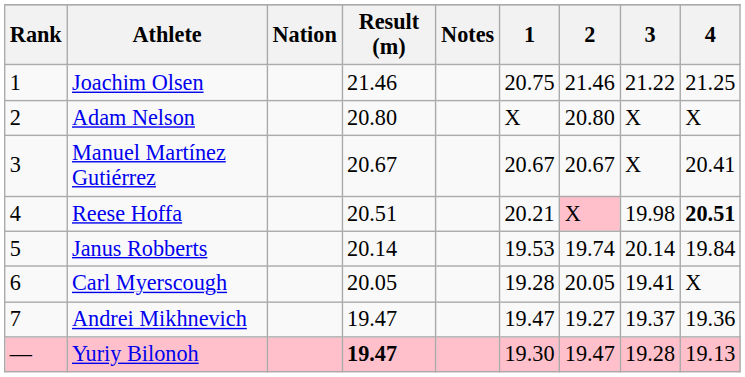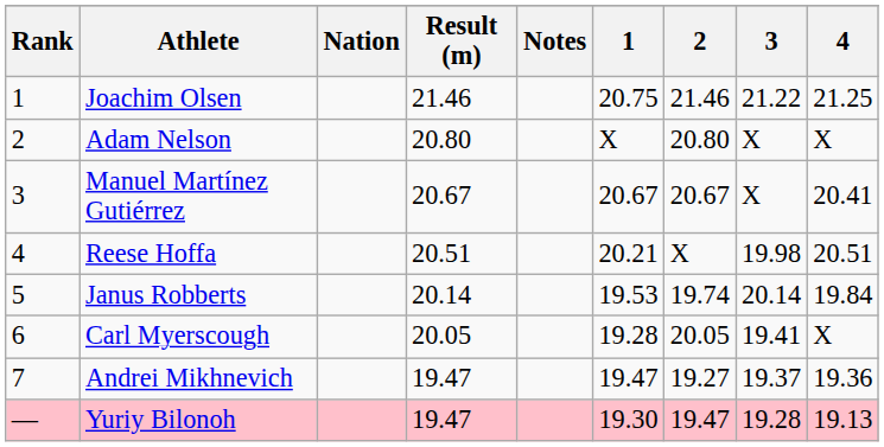Reese Hoffa | 2: pink background -> no background
Reese Hoffa | 4: bold -> normal
Yuriy Bilonoh | Result (m): bold -> normal
